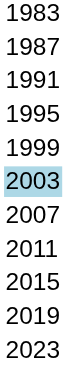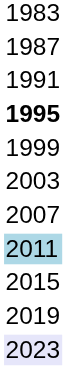1995 | column 1: normal -> bold
2003 | column 1: lightblue background -> no background
2011 | column 1: no background -> lightblue background
2023 | column 1: no background -> lavender background
